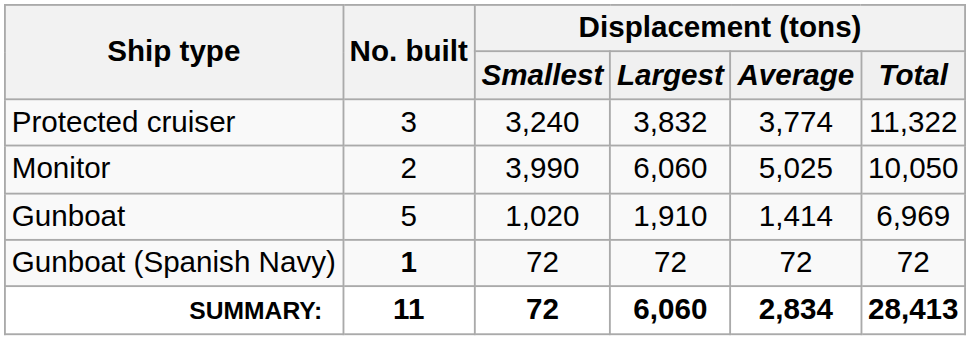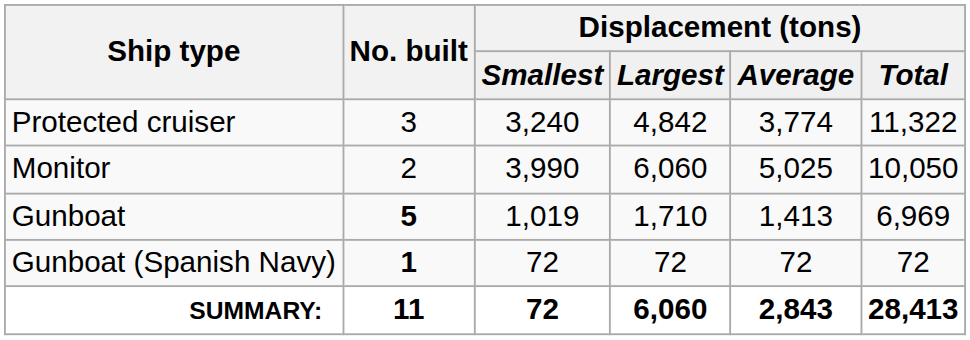Protected cruiser | column 4: 3,832 -> 4,842
Gunboat | No. built: normal -> bold
Gunboat | column 3: 1,020 -> 1,019
Gunboat | column 4: 1,910 -> 1,710
Gunboat | column 5: 1,414 -> 1,413
SUMMARY: | column 5: 2,834 -> 2,843
